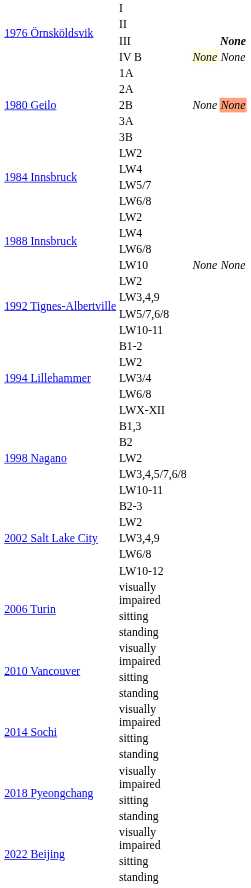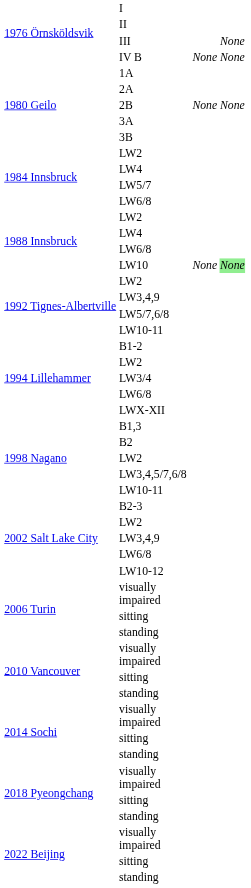III | column 4: bold -> normal
IV B | column 3: lightyellow background -> no background
2B | column 4: lightsalmon background -> no background
LW10 | column 4: no background -> lightgreen background
